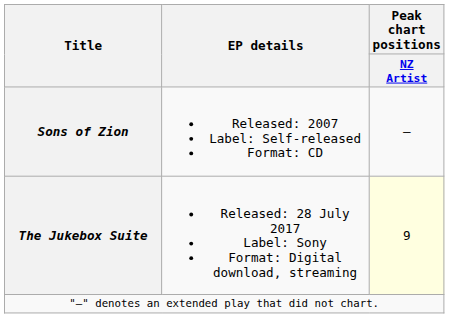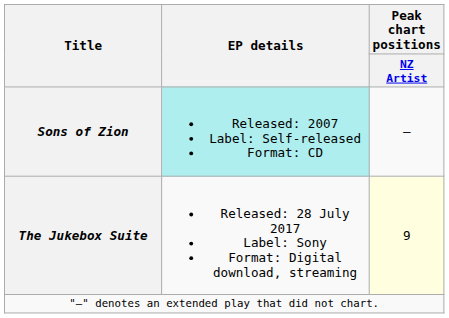Sons of Zion | EP details: no background -> paleturquoise background
